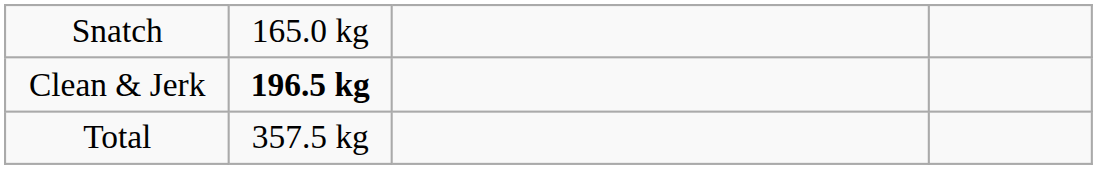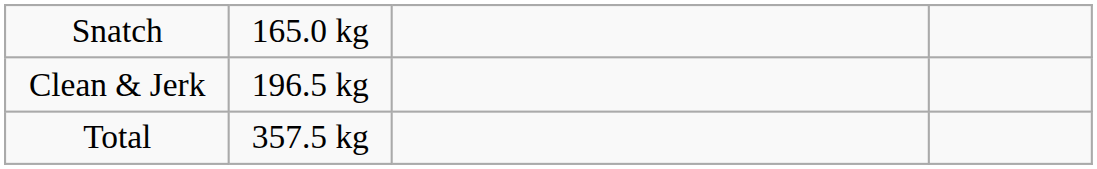Clean & Jerk | column 2: bold -> normal
